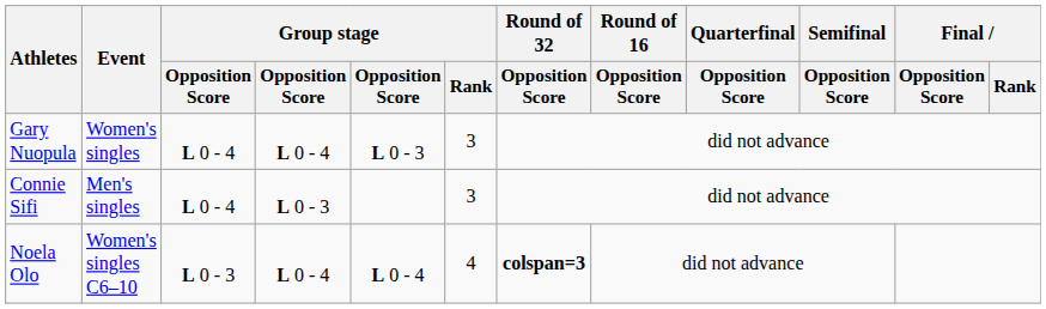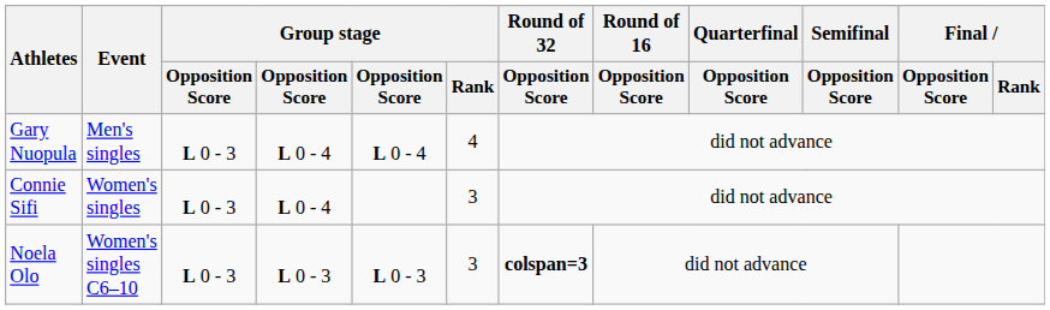Gary Nuopula | Event: Women's singles -> Men's singles
Gary Nuopula | column 3: L 0 - 4 -> L 0 - 3
Gary Nuopula | column 5: L 0 - 3 -> L 0 - 4
Gary Nuopula | Group stage / Rank: 3 -> 4
Connie Sifi | Event: Men's singles -> Women's singles
Connie Sifi | column 3: L 0 - 4 -> L 0 - 3
Connie Sifi | column 4: L 0 - 3 -> L 0 - 4
Noela Olo | column 4: L 0 - 4 -> L 0 - 3
Noela Olo | column 5: L 0 - 4 -> L 0 - 3
Noela Olo | Group stage / Rank: 4 -> 3
